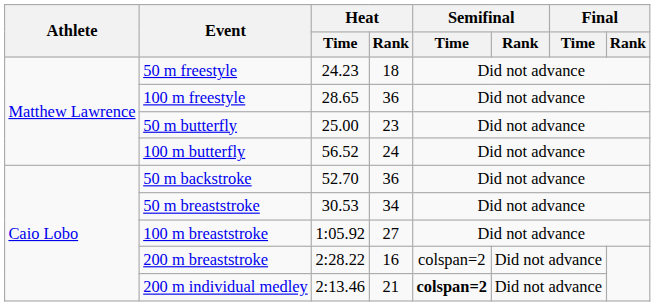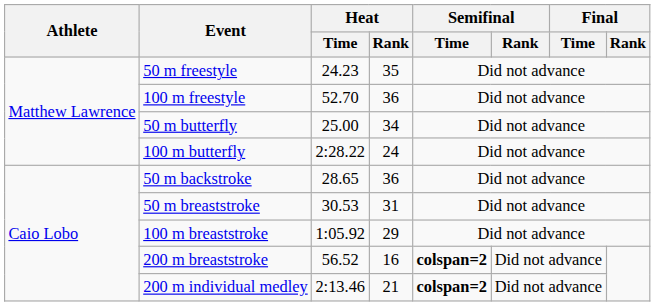50 m freestyle | Heat / Rank: 18 -> 35
100 m freestyle | Heat / Time: 28.65 -> 52.70
50 m butterfly | Heat / Rank: 23 -> 34
100 m butterfly | Heat / Time: 56.52 -> 2:28.22
50 m backstroke | Heat / Time: 52.70 -> 28.65
50 m breaststroke | Heat / Rank: 34 -> 31
100 m breaststroke | Heat / Rank: 27 -> 29
200 m breaststroke | Heat / Time: 2:28.22 -> 56.52
200 m breaststroke | Semifinal / Time: normal -> bold
